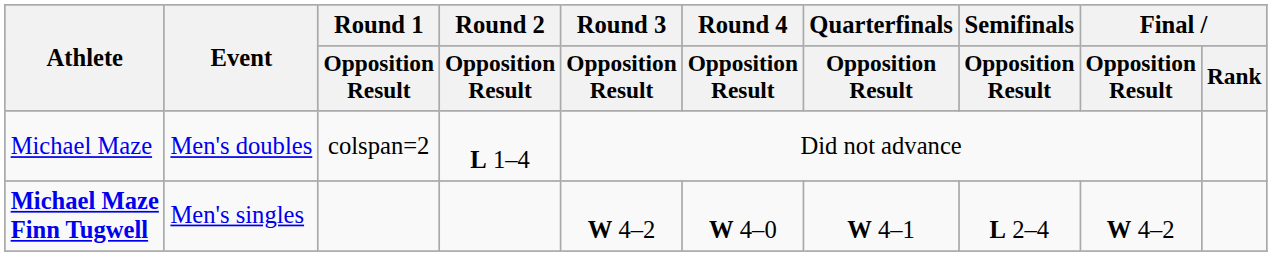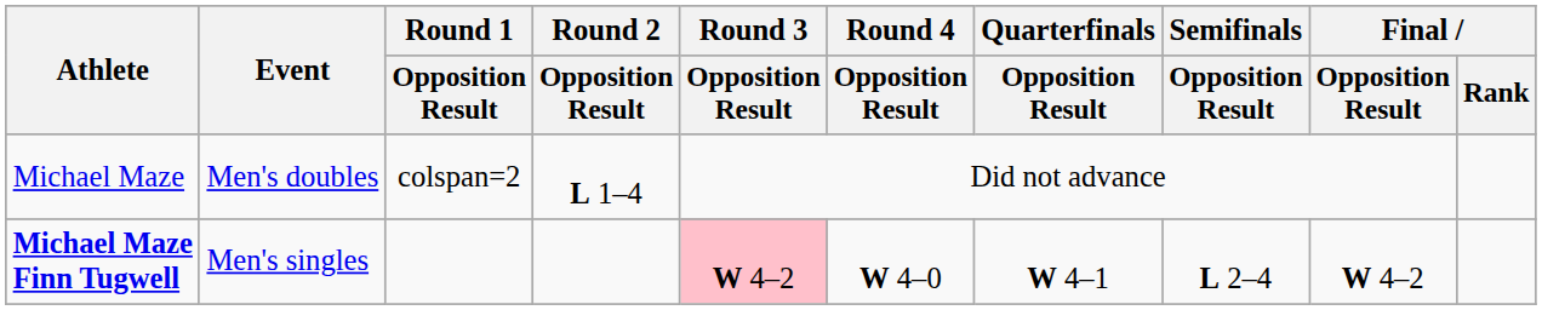Michael Maze Finn Tugwell | Round 3 / Opposition Result: no background -> pink background
